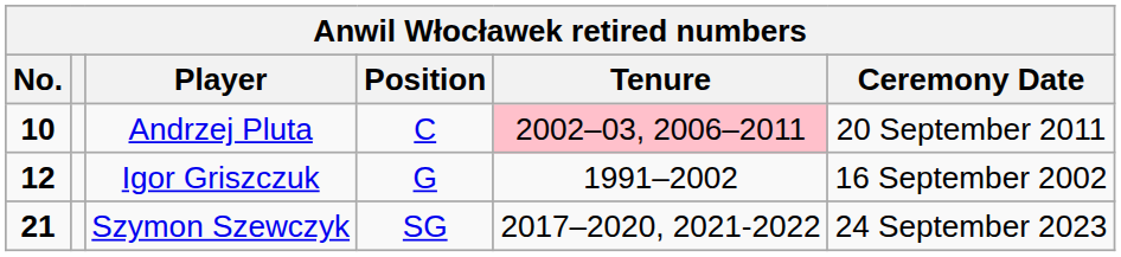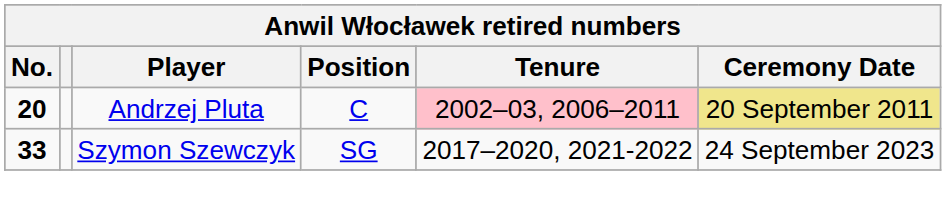Andrzej Pluta | No.: 10 -> 20
Andrzej Pluta | Ceremony Date: no background -> khaki background
- row: 12 | Igor Griszczuk | G | 1991–2002 | 16 September 2002
Szymon Szewczyk | No.: 21 -> 33
